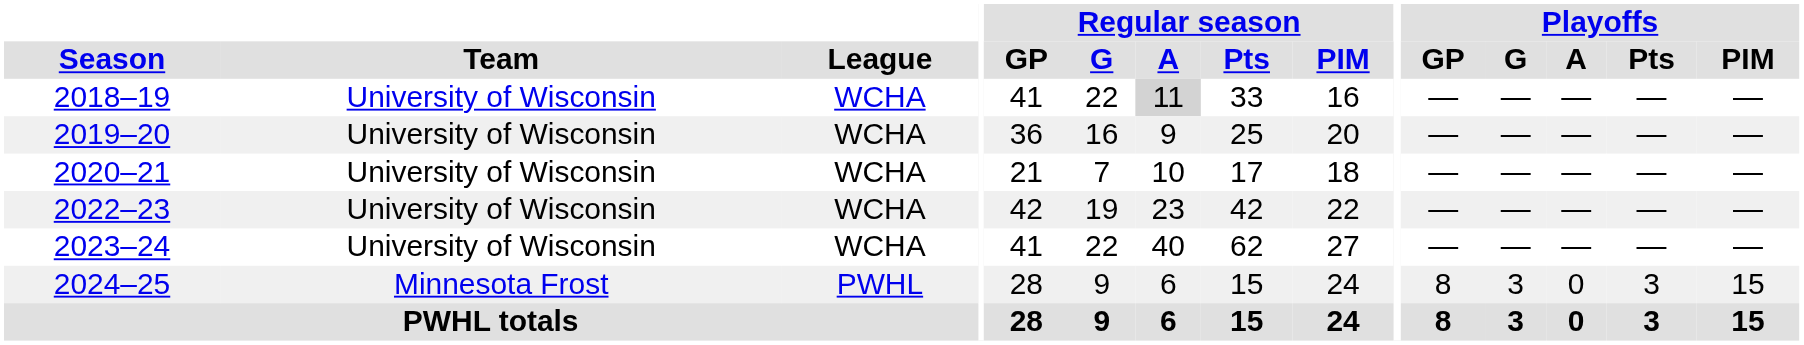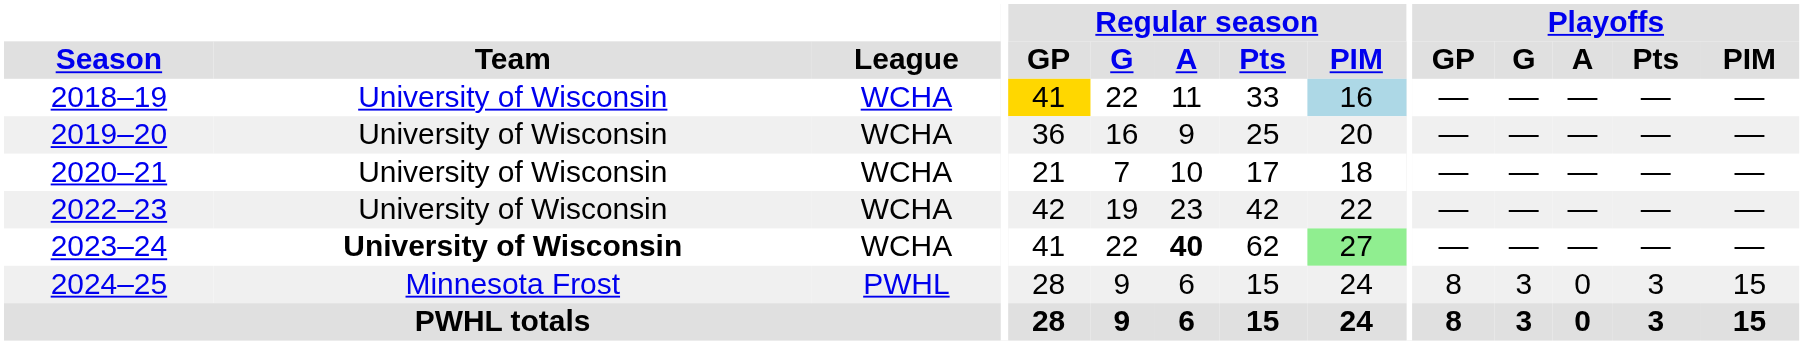2018–19 | Regular season / GP: no background -> gold background
2018–19 | Regular season / A: lightgrey background -> no background
2018–19 | Regular season / PIM: no background -> lightblue background
2023–24 | Team: normal -> bold
2023–24 | Regular season / A: normal -> bold
2023–24 | Regular season / PIM: no background -> lightgreen background
